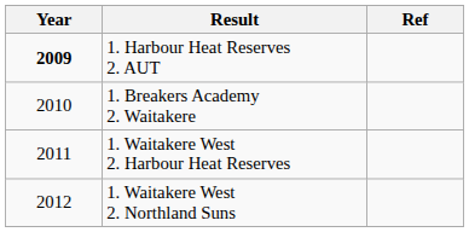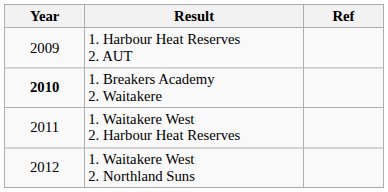1. Harbour Heat Reserves 2. AUT | Year: bold -> normal
1. Breakers Academy 2. Waitakere | Year: normal -> bold
